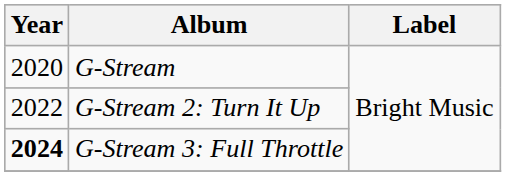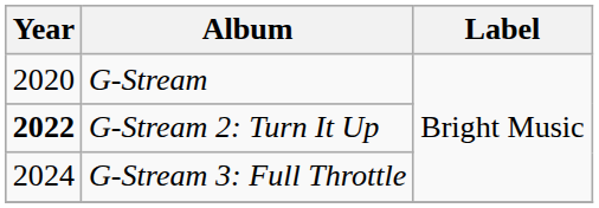G-Stream 2: Turn It Up | Year: normal -> bold
G-Stream 3: Full Throttle | Year: bold -> normal
